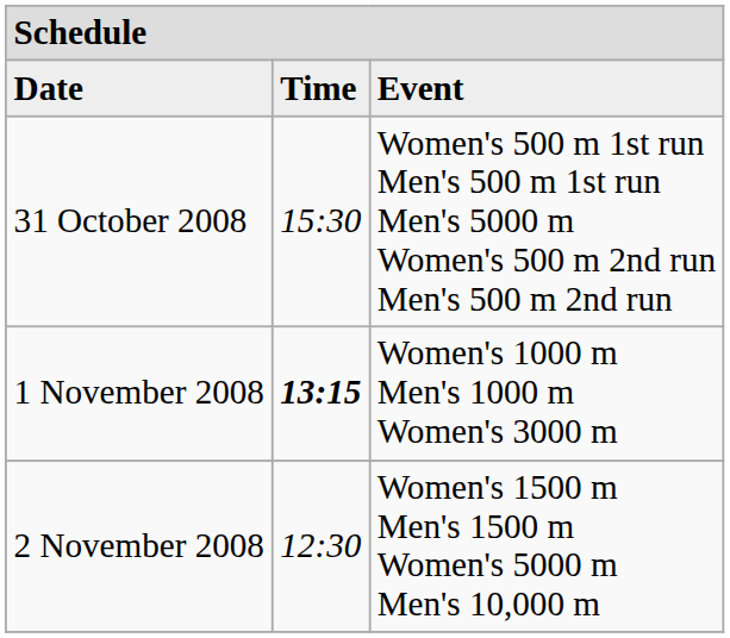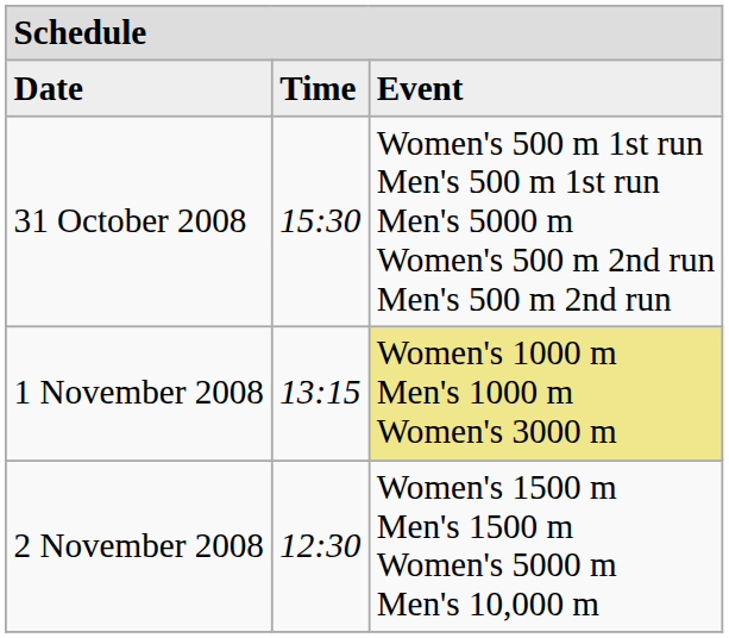1 November 2008 | column 2: bold -> normal
1 November 2008 | column 3: no background -> khaki background
